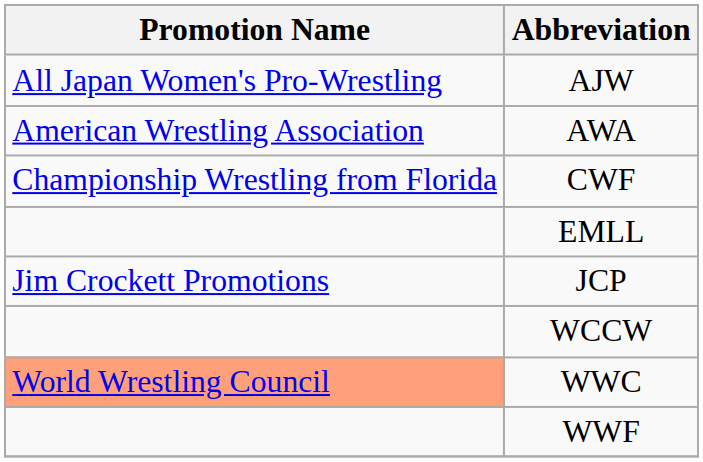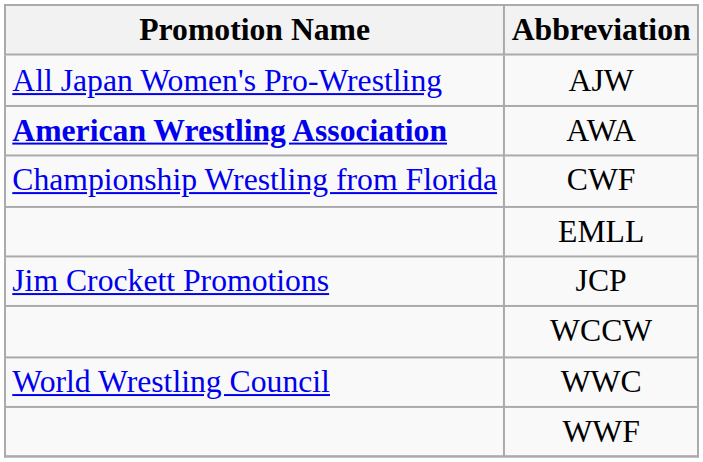AWA | Promotion Name: normal -> bold
WWC | Promotion Name: lightsalmon background -> no background
